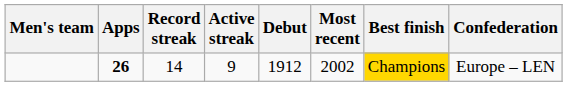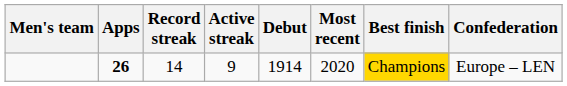row 2 | Debut: 1912 -> 1914
row 2 | Most recent: 2002 -> 2020
